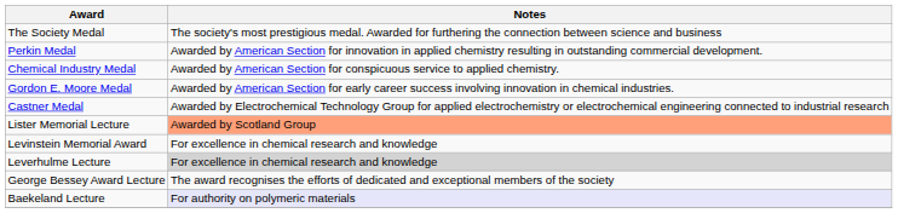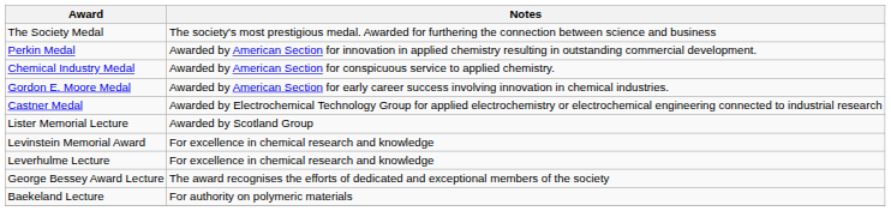Lister Memorial Lecture | Notes: lightsalmon background -> no background
Leverhulme Lecture | Notes: lightgrey background -> no background
Baekeland Lecture | Notes: lavender background -> no background
